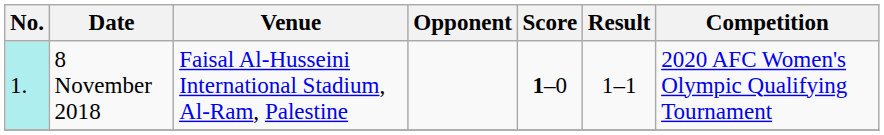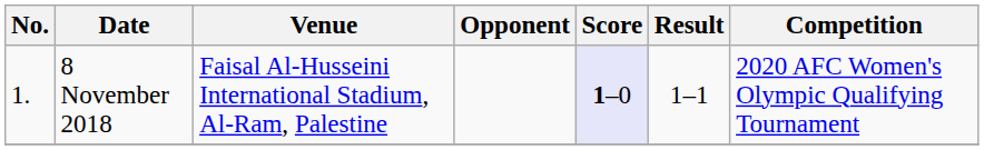8 November 2018 | No.: paleturquoise background -> no background
8 November 2018 | Score: no background -> lavender background
